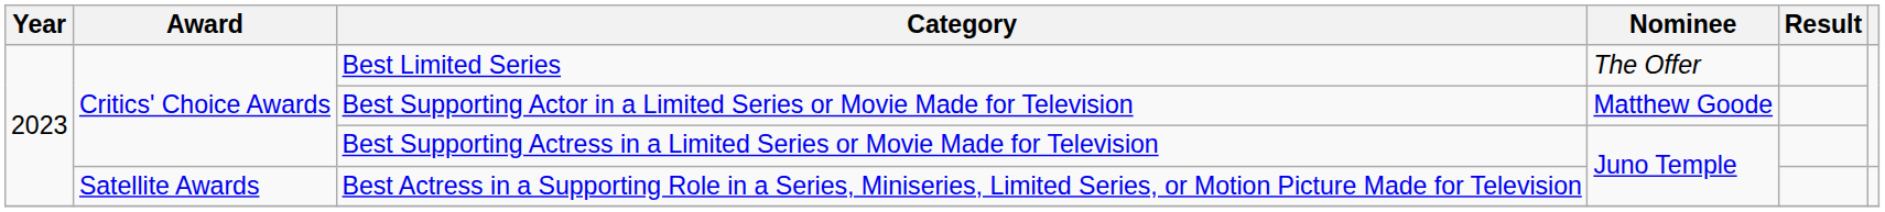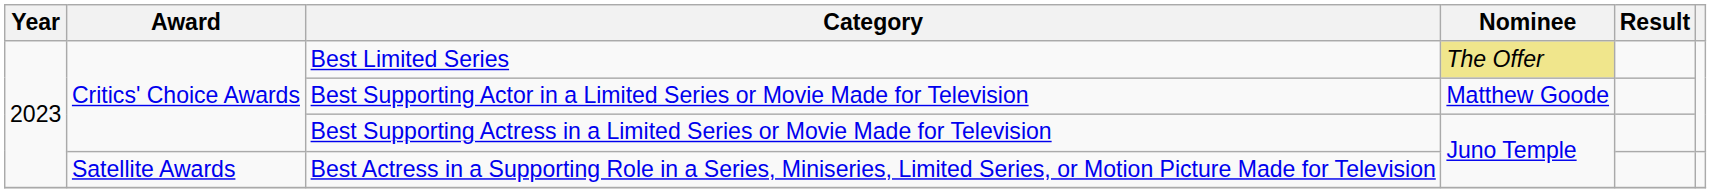Best Limited Series | Nominee: no background -> khaki background
